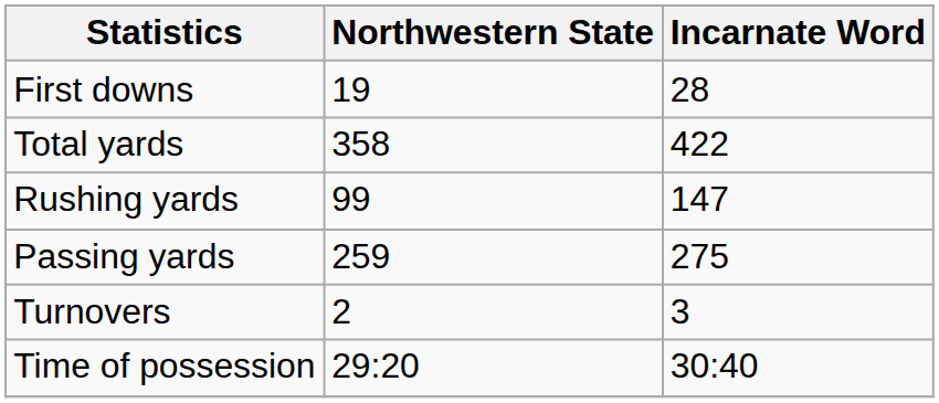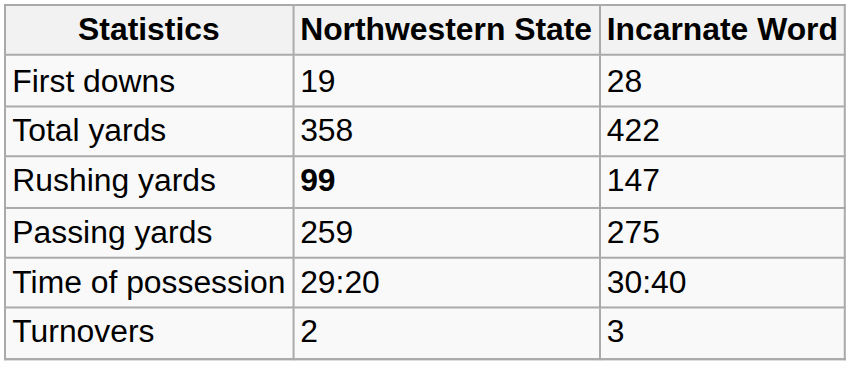Rushing yards | Northwestern State: normal -> bold
rows swapped: Turnovers <-> Time of possession
